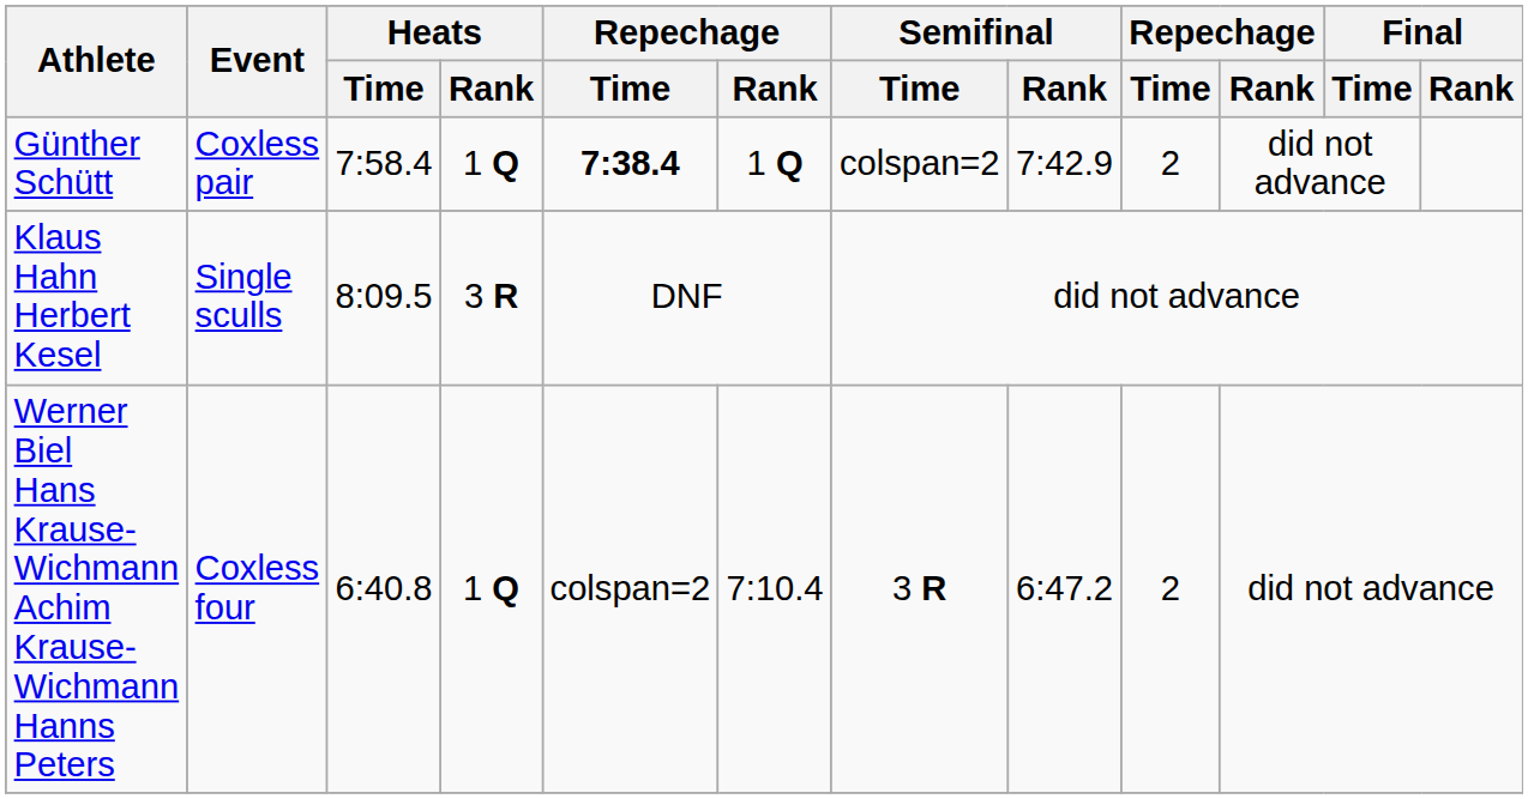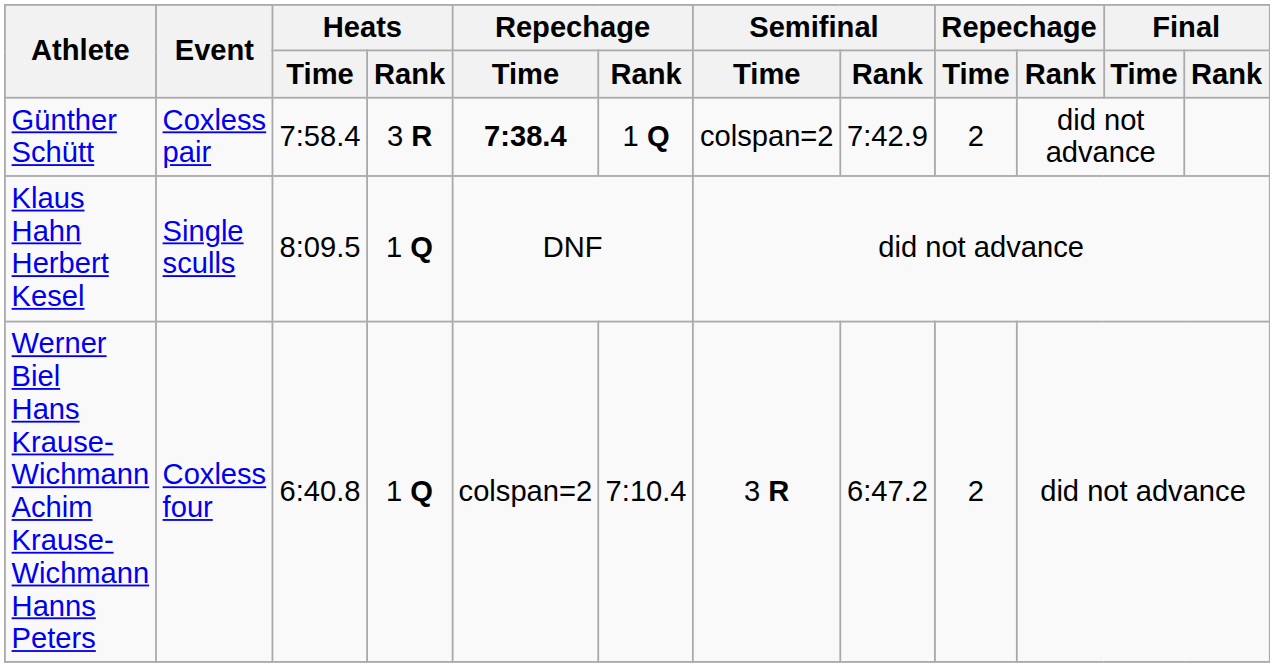Günther Schütt | Heats / Rank: 1 Q -> 3 R
Klaus Hahn Herbert Kesel | Heats / Rank: 3 R -> 1 Q
